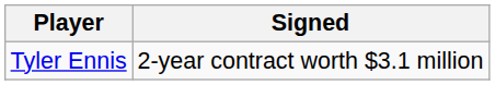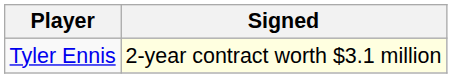Tyler Ennis | Signed: no background -> lightyellow background
